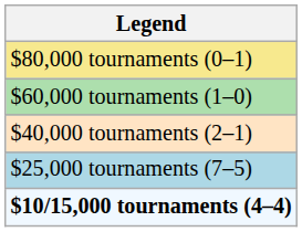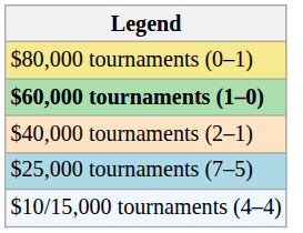row 3 | column 1: normal -> bold
row 6 | column 1: bold -> normal
